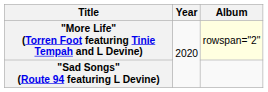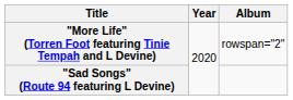row 2 | Album: lightyellow background -> no background
